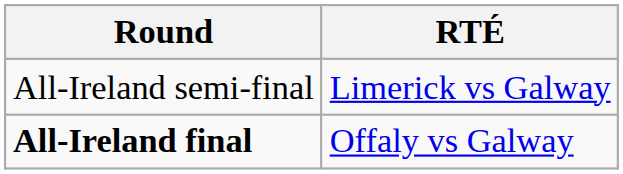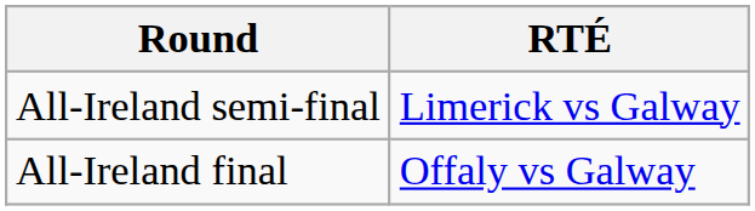row 3 | Round: bold -> normal
